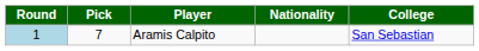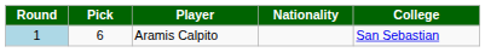Aramis Calpito | Pick: 7 -> 6
